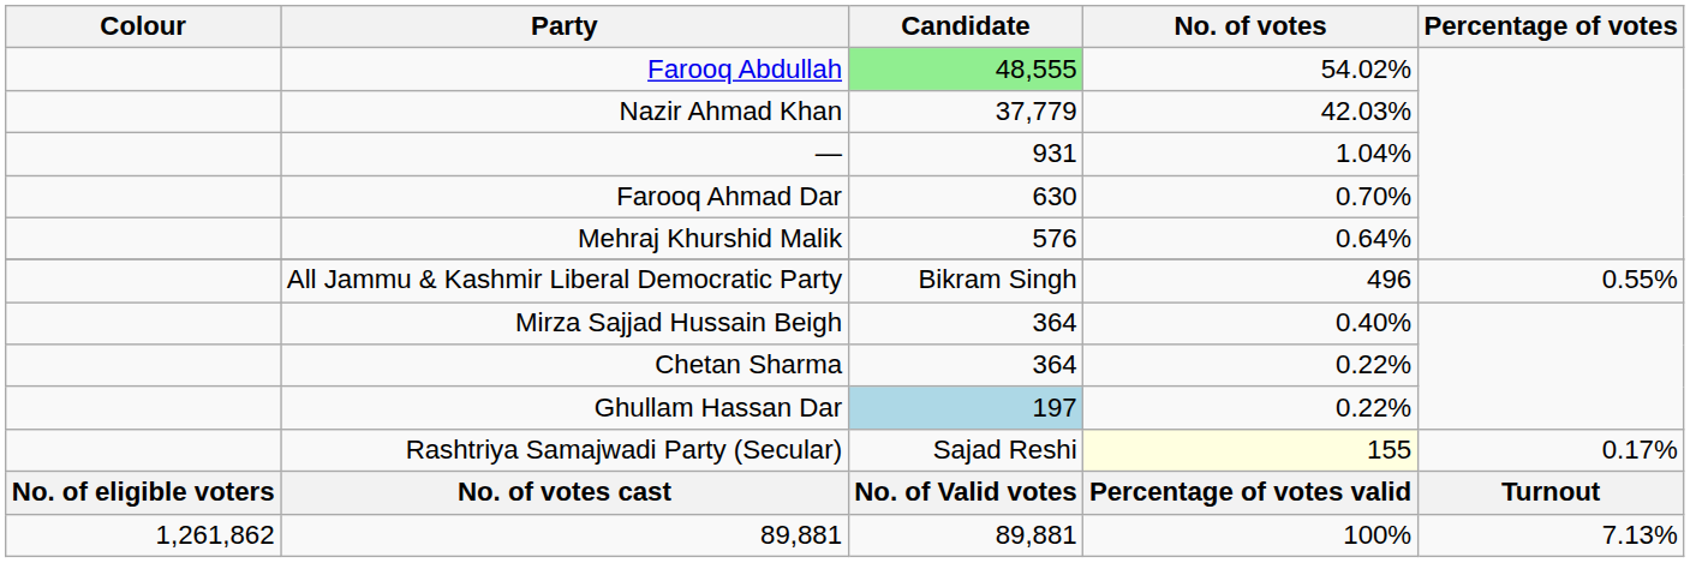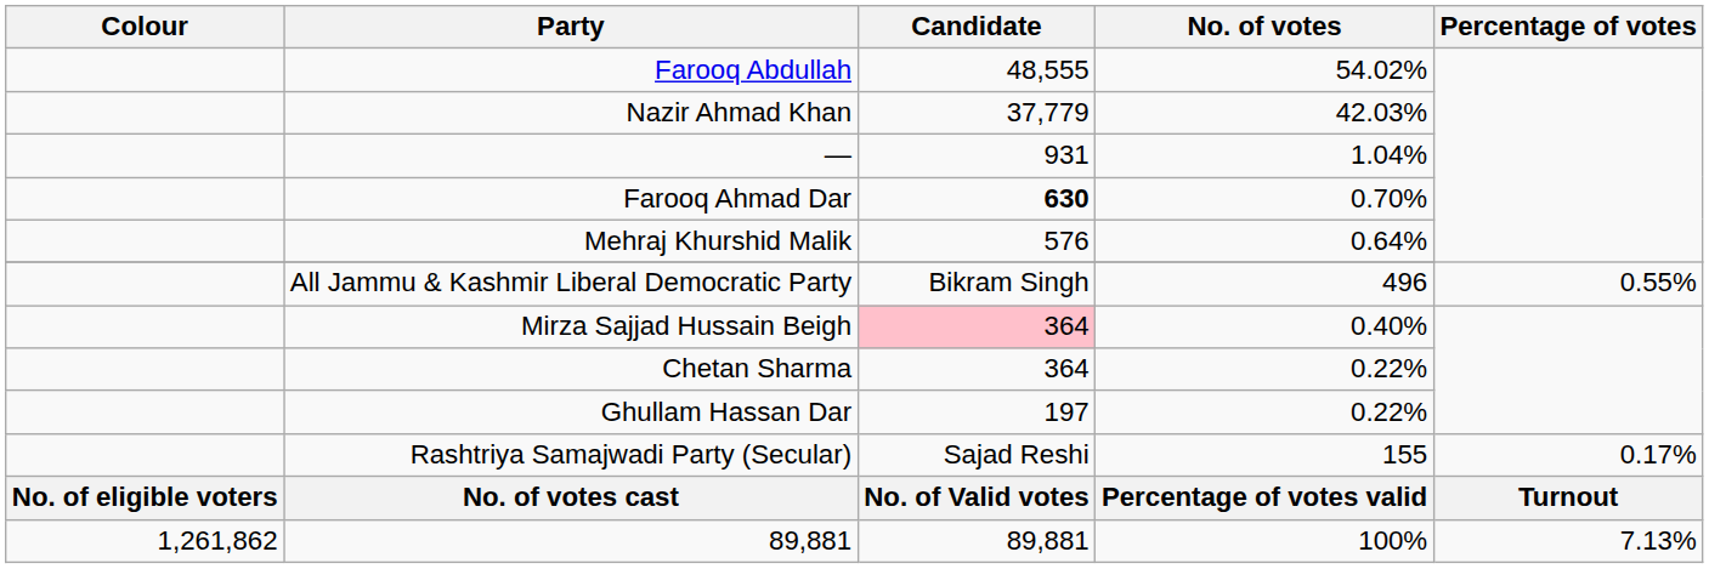Farooq Abdullah | Candidate: lightgreen background -> no background
Farooq Ahmad Dar | Candidate: normal -> bold
Mirza Sajjad Hussain Beigh | Candidate: no background -> pink background
Ghullam Hassan Dar | Candidate: lightblue background -> no background
Rashtriya Samajwadi Party (Secular) | No. of votes: lightyellow background -> no background
